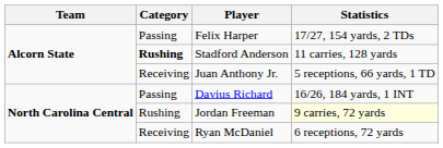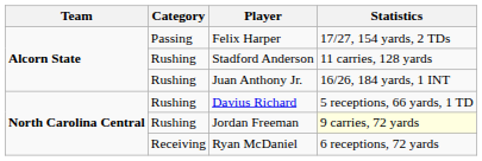Stadford Anderson | Category: bold -> normal
Juan Anthony Jr. | Category: Receiving -> Rushing
Juan Anthony Jr. | Statistics: 5 receptions, 66 yards, 1 TD -> 16/26, 184 yards, 1 INT
Davius Richard | Category: Passing -> Rushing
Davius Richard | Statistics: 16/26, 184 yards, 1 INT -> 5 receptions, 66 yards, 1 TD
